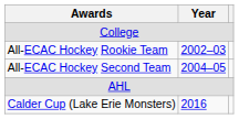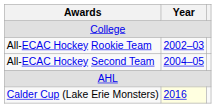Calder Cup (Lake Erie Monsters) | Year: no background -> lightyellow background
